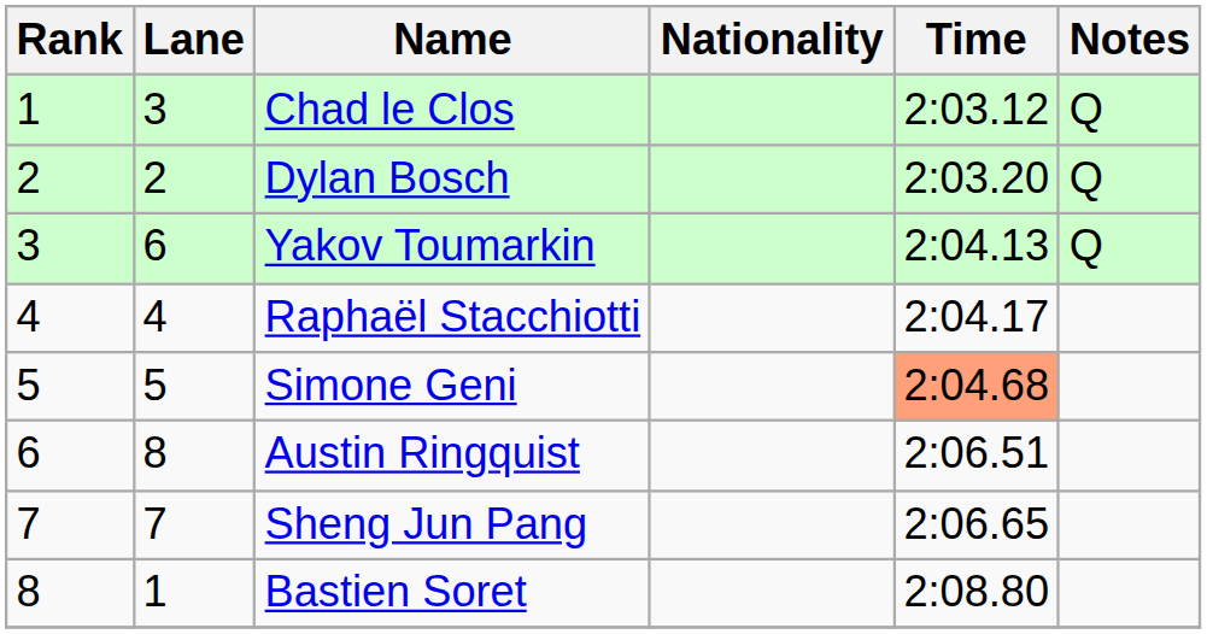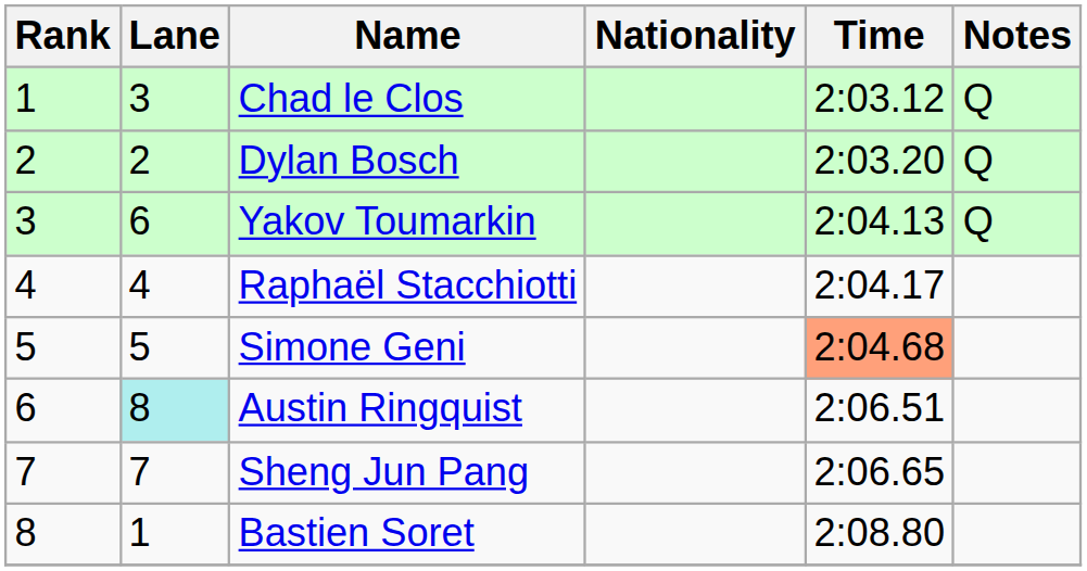Austin Ringquist | Lane: no background -> paleturquoise background
